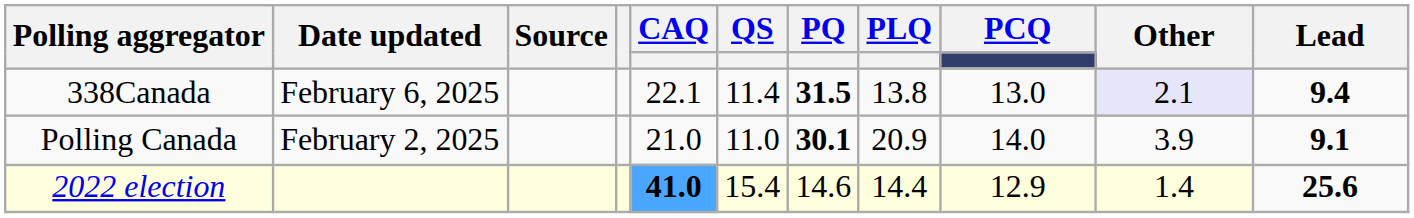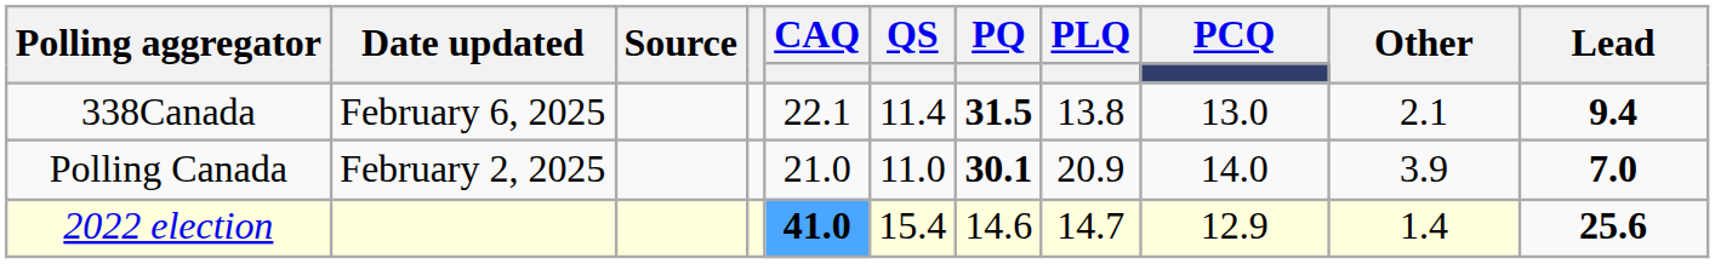338Canada | Other: lavender background -> no background
Polling Canada | Lead: 9.1 -> 7.0
2022 election | PLQ: 14.4 -> 14.7
